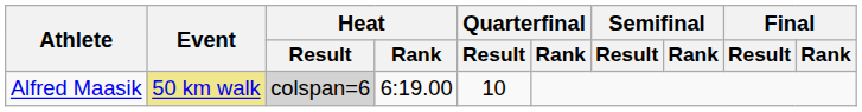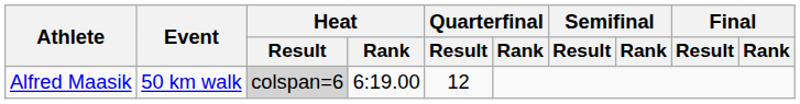Alfred Maasik | Event: khaki background -> no background
Alfred Maasik | Quarterfinal / Result: 10 -> 12
